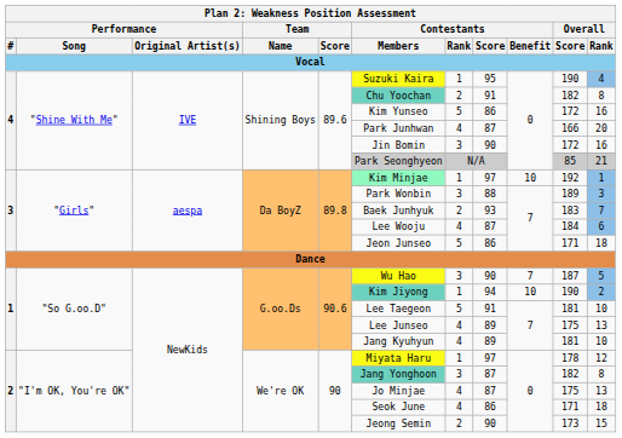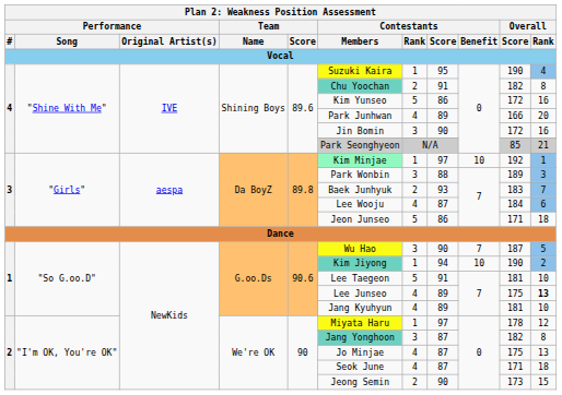row 8 | Contestants / Score: 87 -> 89
row 20 | Overall / Rank: normal -> bold
row 25 | Contestants / Score: 86 -> 87
